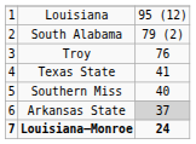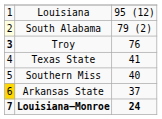South Alabama | column 1: no background -> lightyellow background
Troy | column 1: normal -> bold
Arkansas State | column 1: no background -> gold background
Arkansas State | column 3: lightgrey background -> no background
